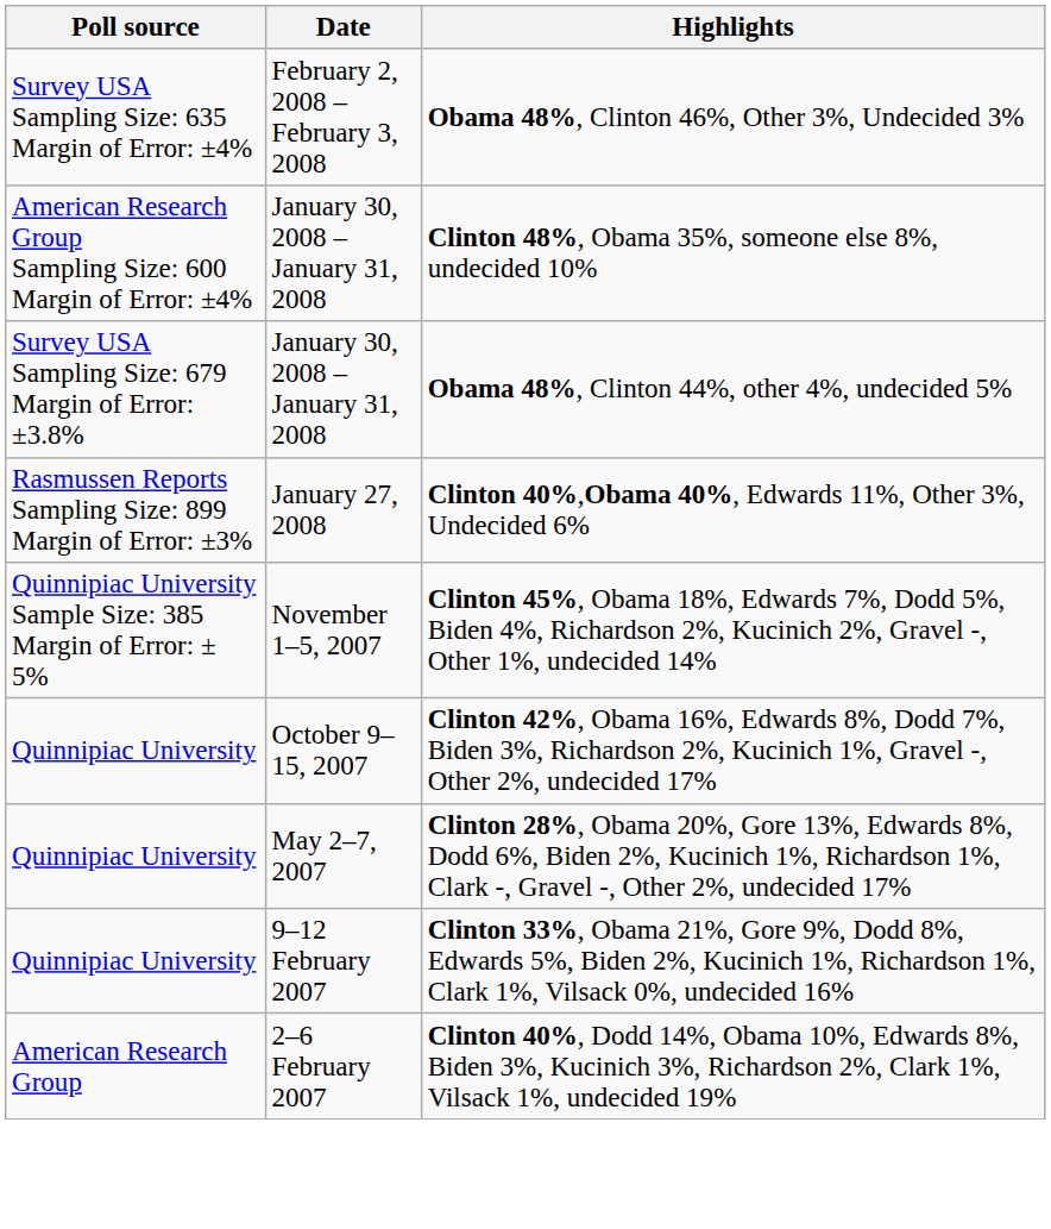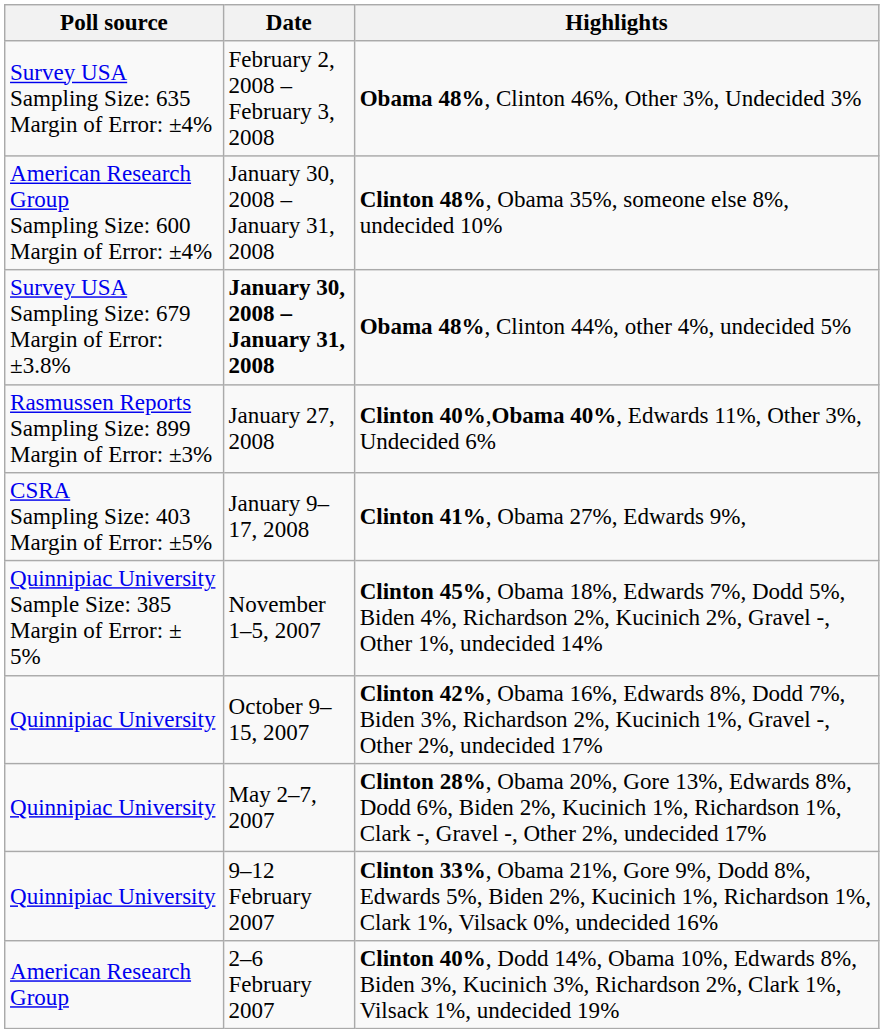Obama 48%, Clinton 44%, other 4%, undecided 5% | Date: normal -> bold
+ row: CSRA Sampling Size: 403 Margin of Error: ±5% | January 9–17, 2008 | Clinton 41%, Obama 27%, Edwards 9%,
